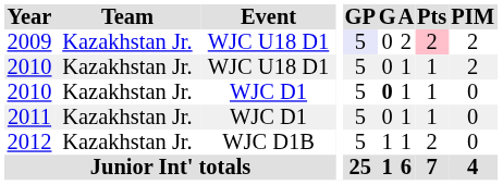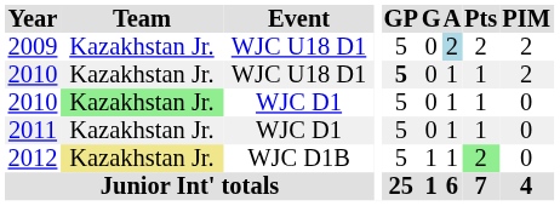2009 | GP: lavender background -> no background
2009 | A: no background -> lightblue background
2009 | Pts: pink background -> no background
2010 / WJC U18 D1 | GP: normal -> bold
2010 / WJC D1 | Team: no background -> lightgreen background
2010 / WJC D1 | G: bold -> normal
2012 | Team: no background -> khaki background
2012 | Pts: no background -> lightgreen background
